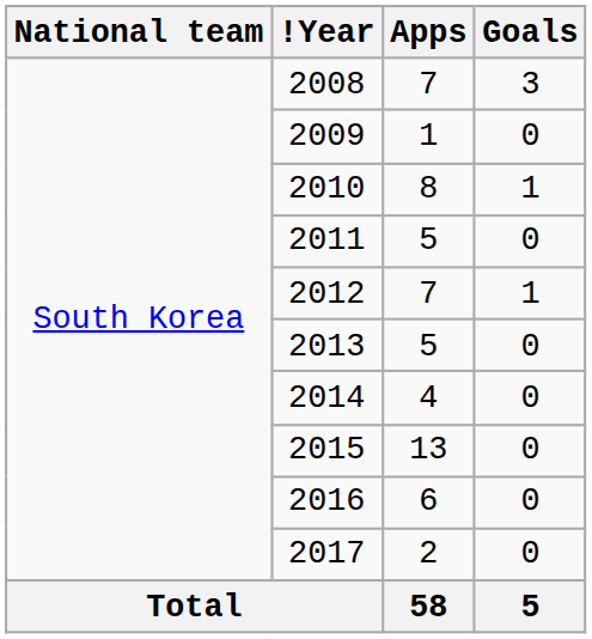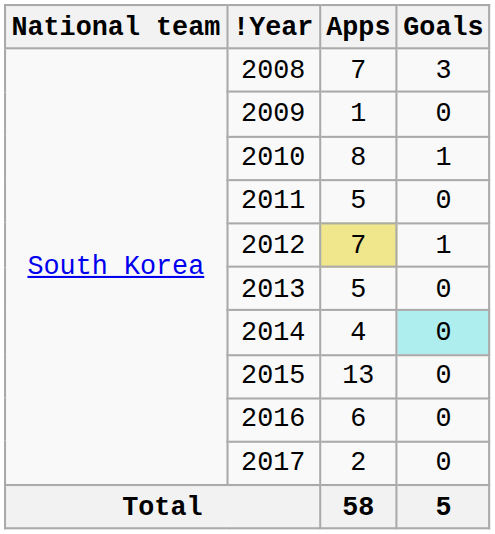2012 | Apps: no background -> khaki background
2014 | Goals: no background -> paleturquoise background
